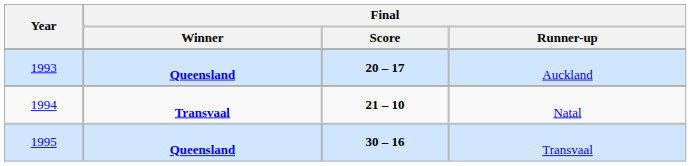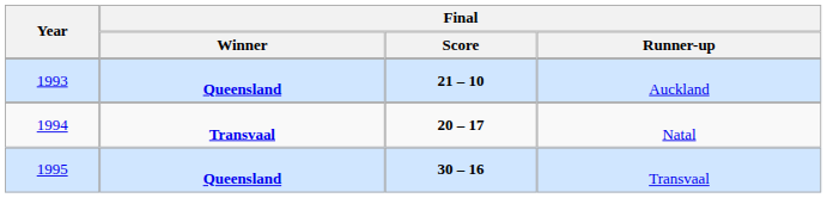Auckland | Final / Score: 20 – 17 -> 21 – 10
Natal | Final / Score: 21 – 10 -> 20 – 17
